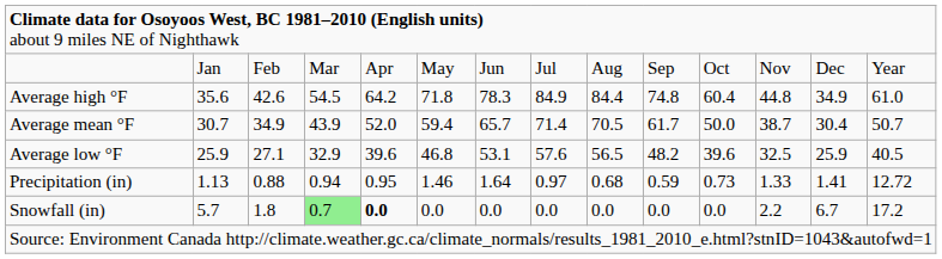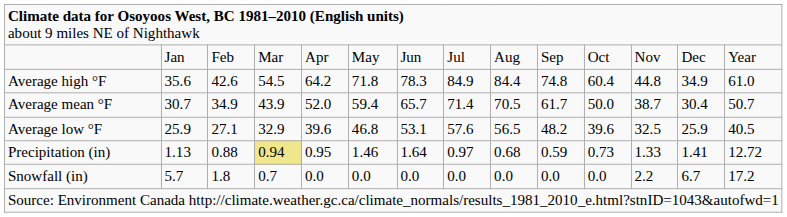Precipitation (in) | column 4: no background -> khaki background
Snowfall (in) | column 4: lightgreen background -> no background
Snowfall (in) | column 5: bold -> normal
